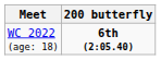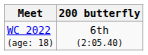WC 2022 (age: 18) | 200 butterfly: bold -> normal
